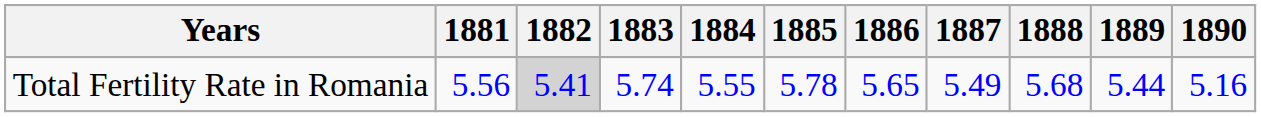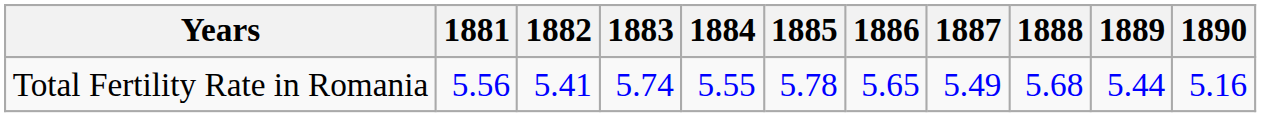row 2 | 1882: lightgrey background -> no background
